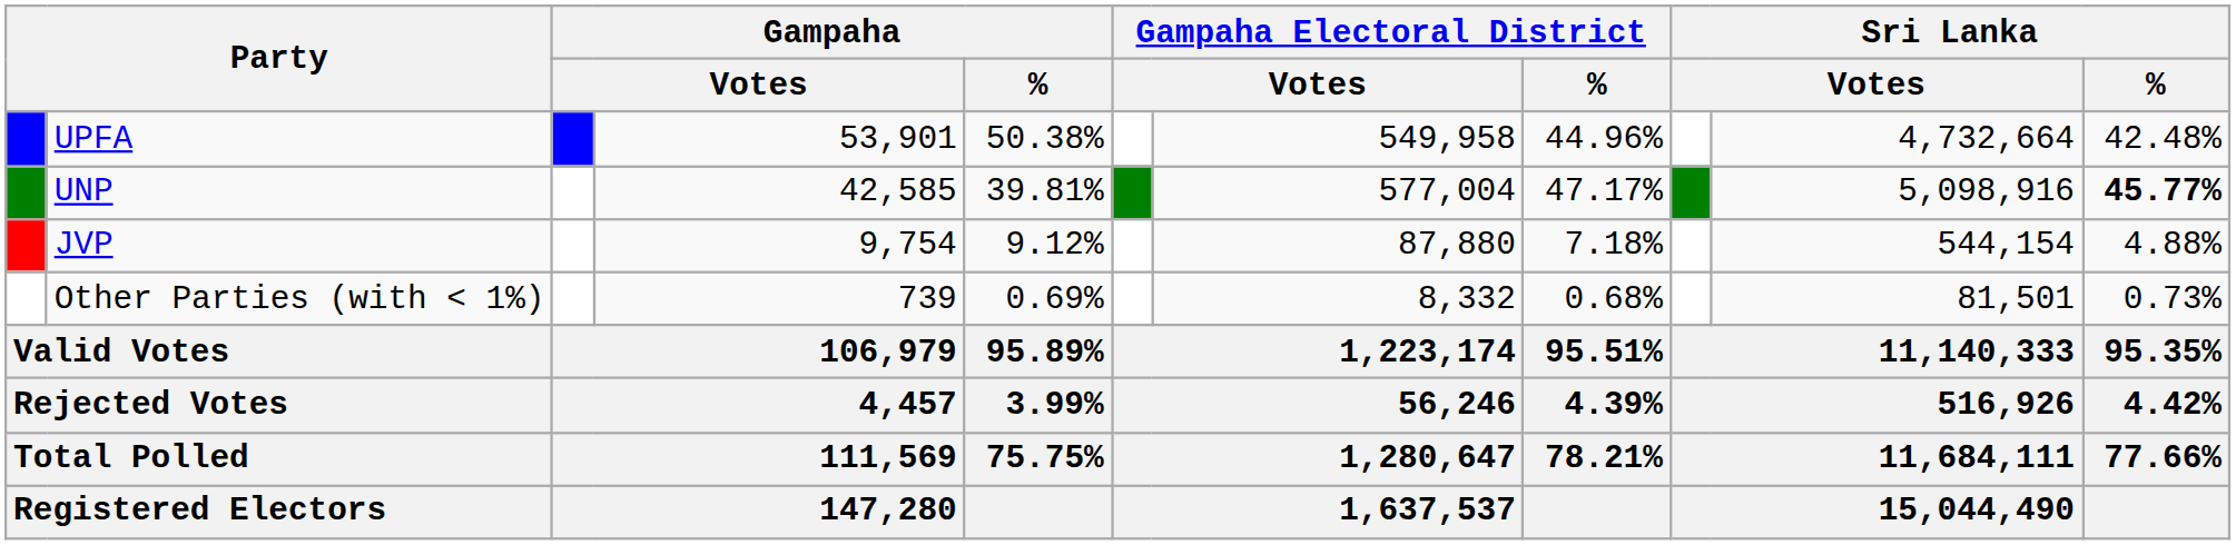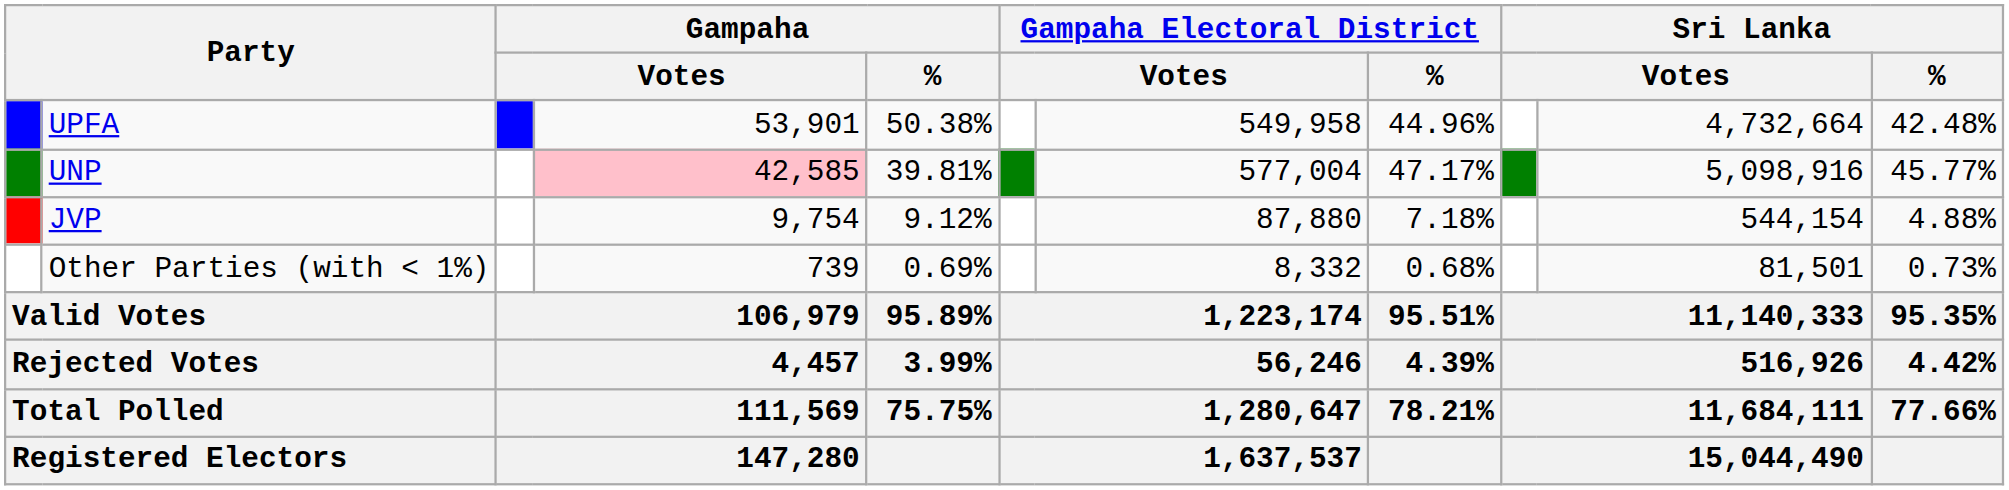UNP | column 4: no background -> pink background
UNP | Sri Lanka / %: bold -> normal
